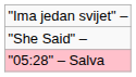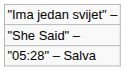row 3 | column 1: pink background -> no background
